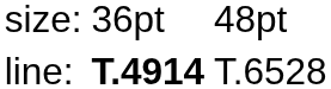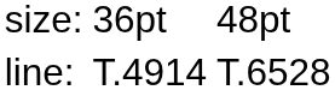line: | column 2: bold -> normal
